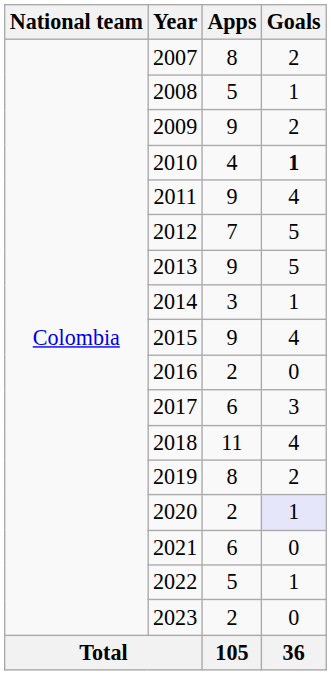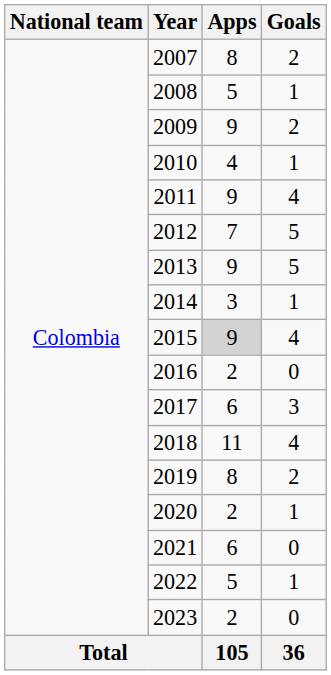2010 | Goals: bold -> normal
2015 | Apps: no background -> lightgrey background
2020 | Goals: lavender background -> no background
